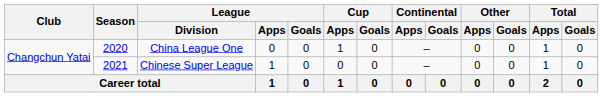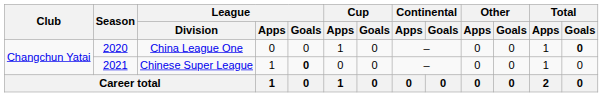China League One | Total / Goals: normal -> bold
Chinese Super League | League / Goals: normal -> bold
